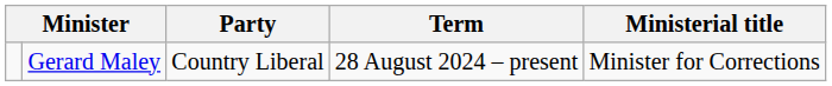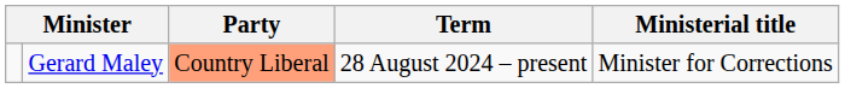Gerard Maley | Party: no background -> lightsalmon background
